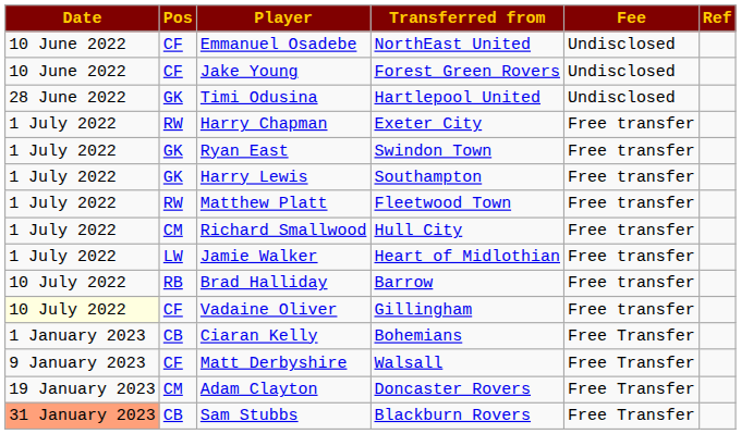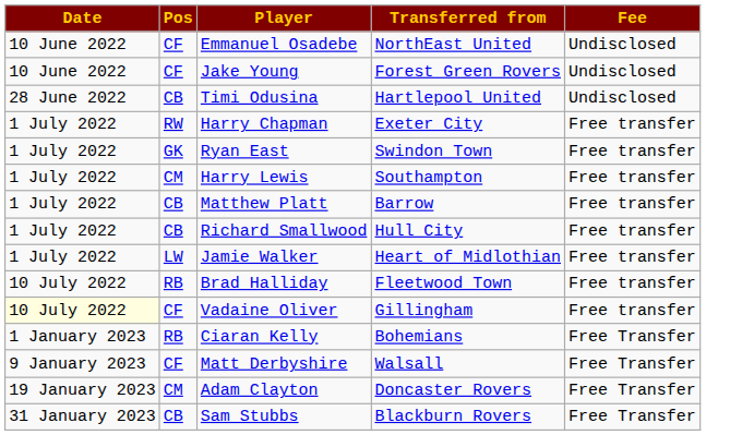- column: Ref
Timi Odusina | Pos: GK -> CB
Harry Lewis | Pos: GK -> CM
Matthew Platt | Pos: RW -> CB
Matthew Platt | Transferred from: Fleetwood Town -> Barrow
Richard Smallwood | Pos: CM -> CB
Brad Halliday | Transferred from: Barrow -> Fleetwood Town
Ciaran Kelly | Pos: CB -> RB
Sam Stubbs | Date: lightsalmon background -> no background
